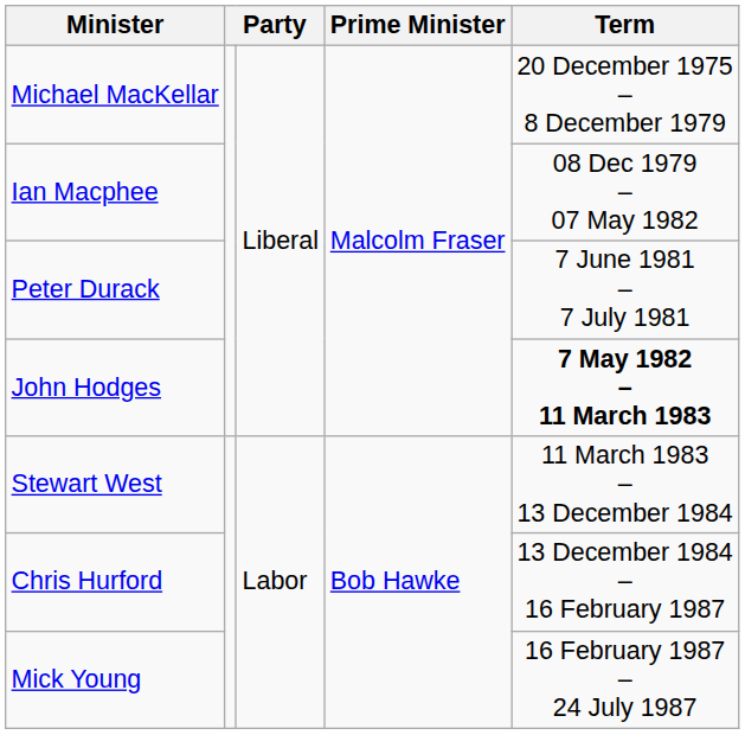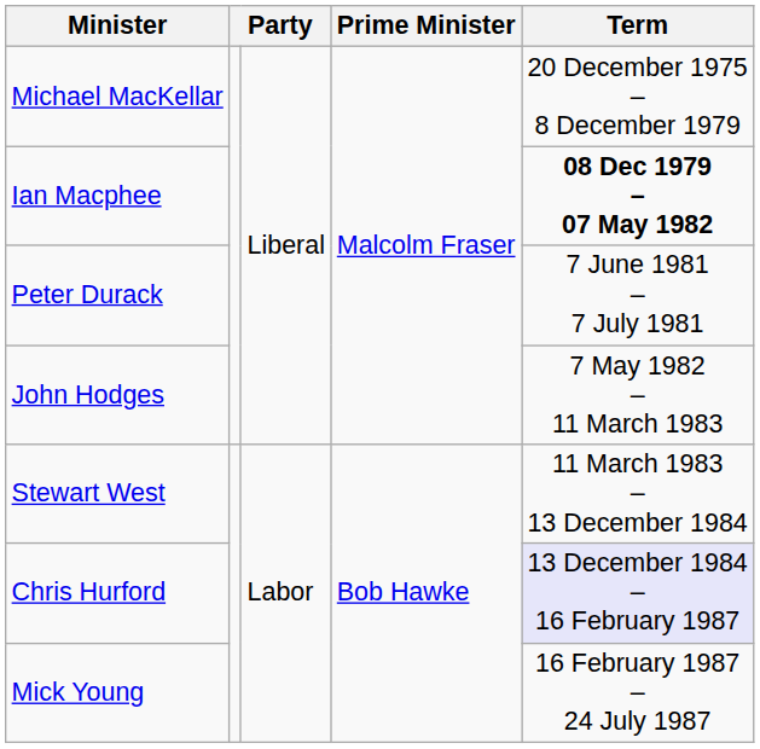Ian Macphee | Term: normal -> bold
John Hodges | Term: bold -> normal
Chris Hurford | Term: no background -> lavender background
